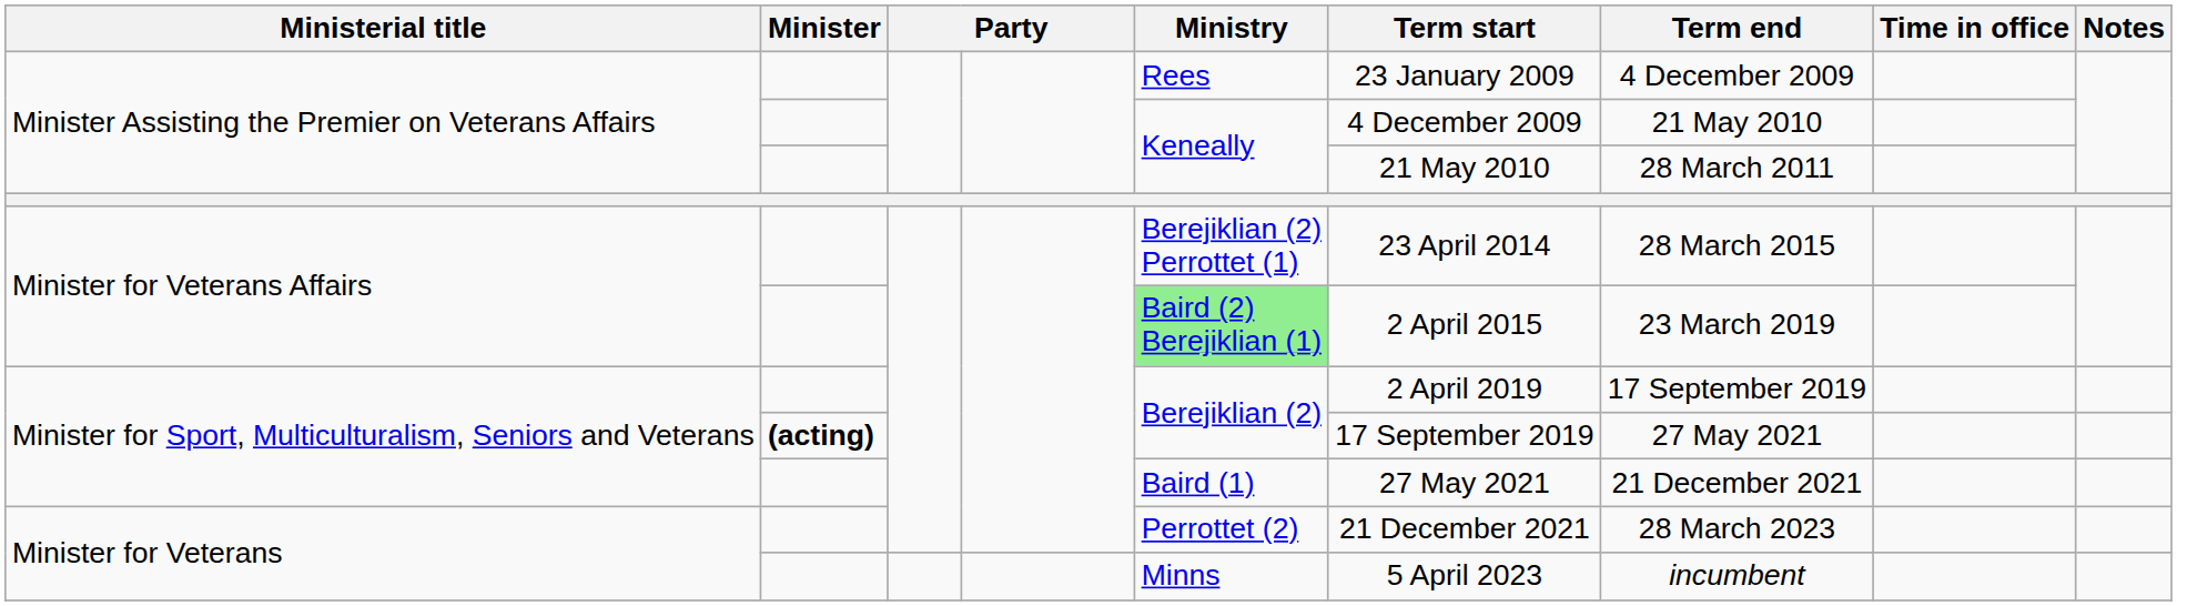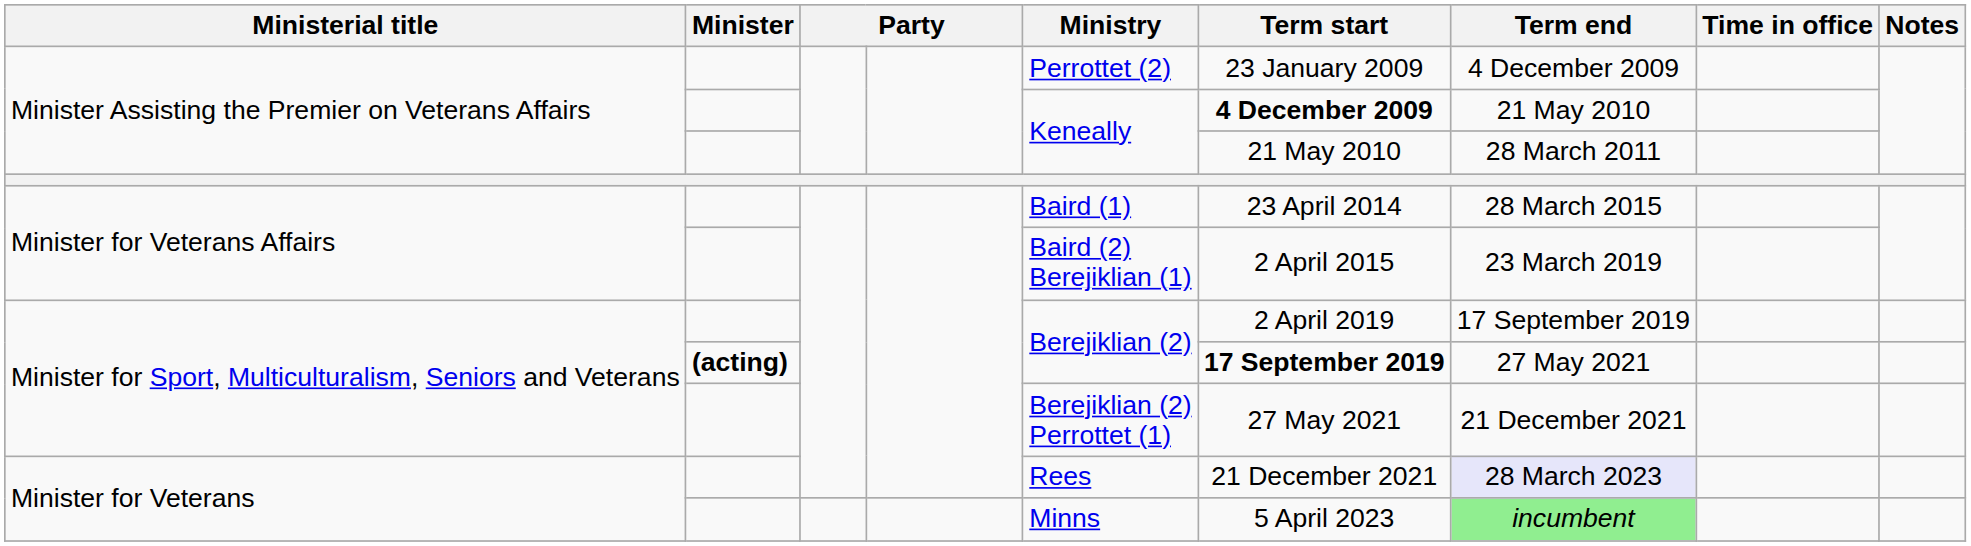row 2 | Ministry: Rees -> Perrottet (2)
row 3 | Term start: normal -> bold
row 6 | Ministry: Berejiklian (2) Perrottet (1) -> Baird (1)
row 7 | Ministry: lightgreen background -> no background
row 9 | Term start: normal -> bold
row 10 | Ministry: Baird (1) -> Berejiklian (2) Perrottet (1)
row 11 | Ministry: Perrottet (2) -> Rees
row 11 | Term end: no background -> lavender background
row 12 | Term end: no background -> lightgreen background
